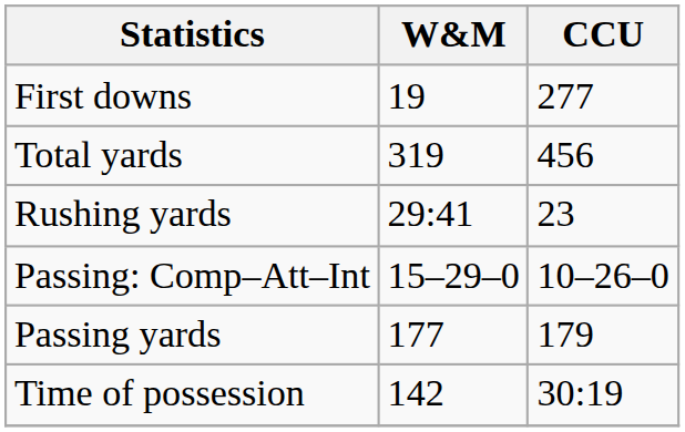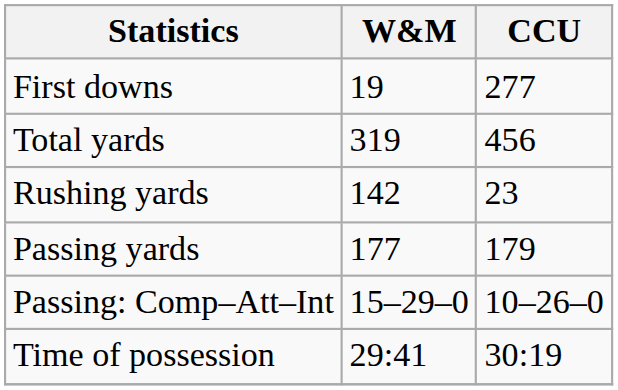Rushing yards | W&M: 29:41 -> 142
rows swapped: Passing yards <-> Passing: Comp–Att–Int
Time of possession | W&M: 142 -> 29:41
